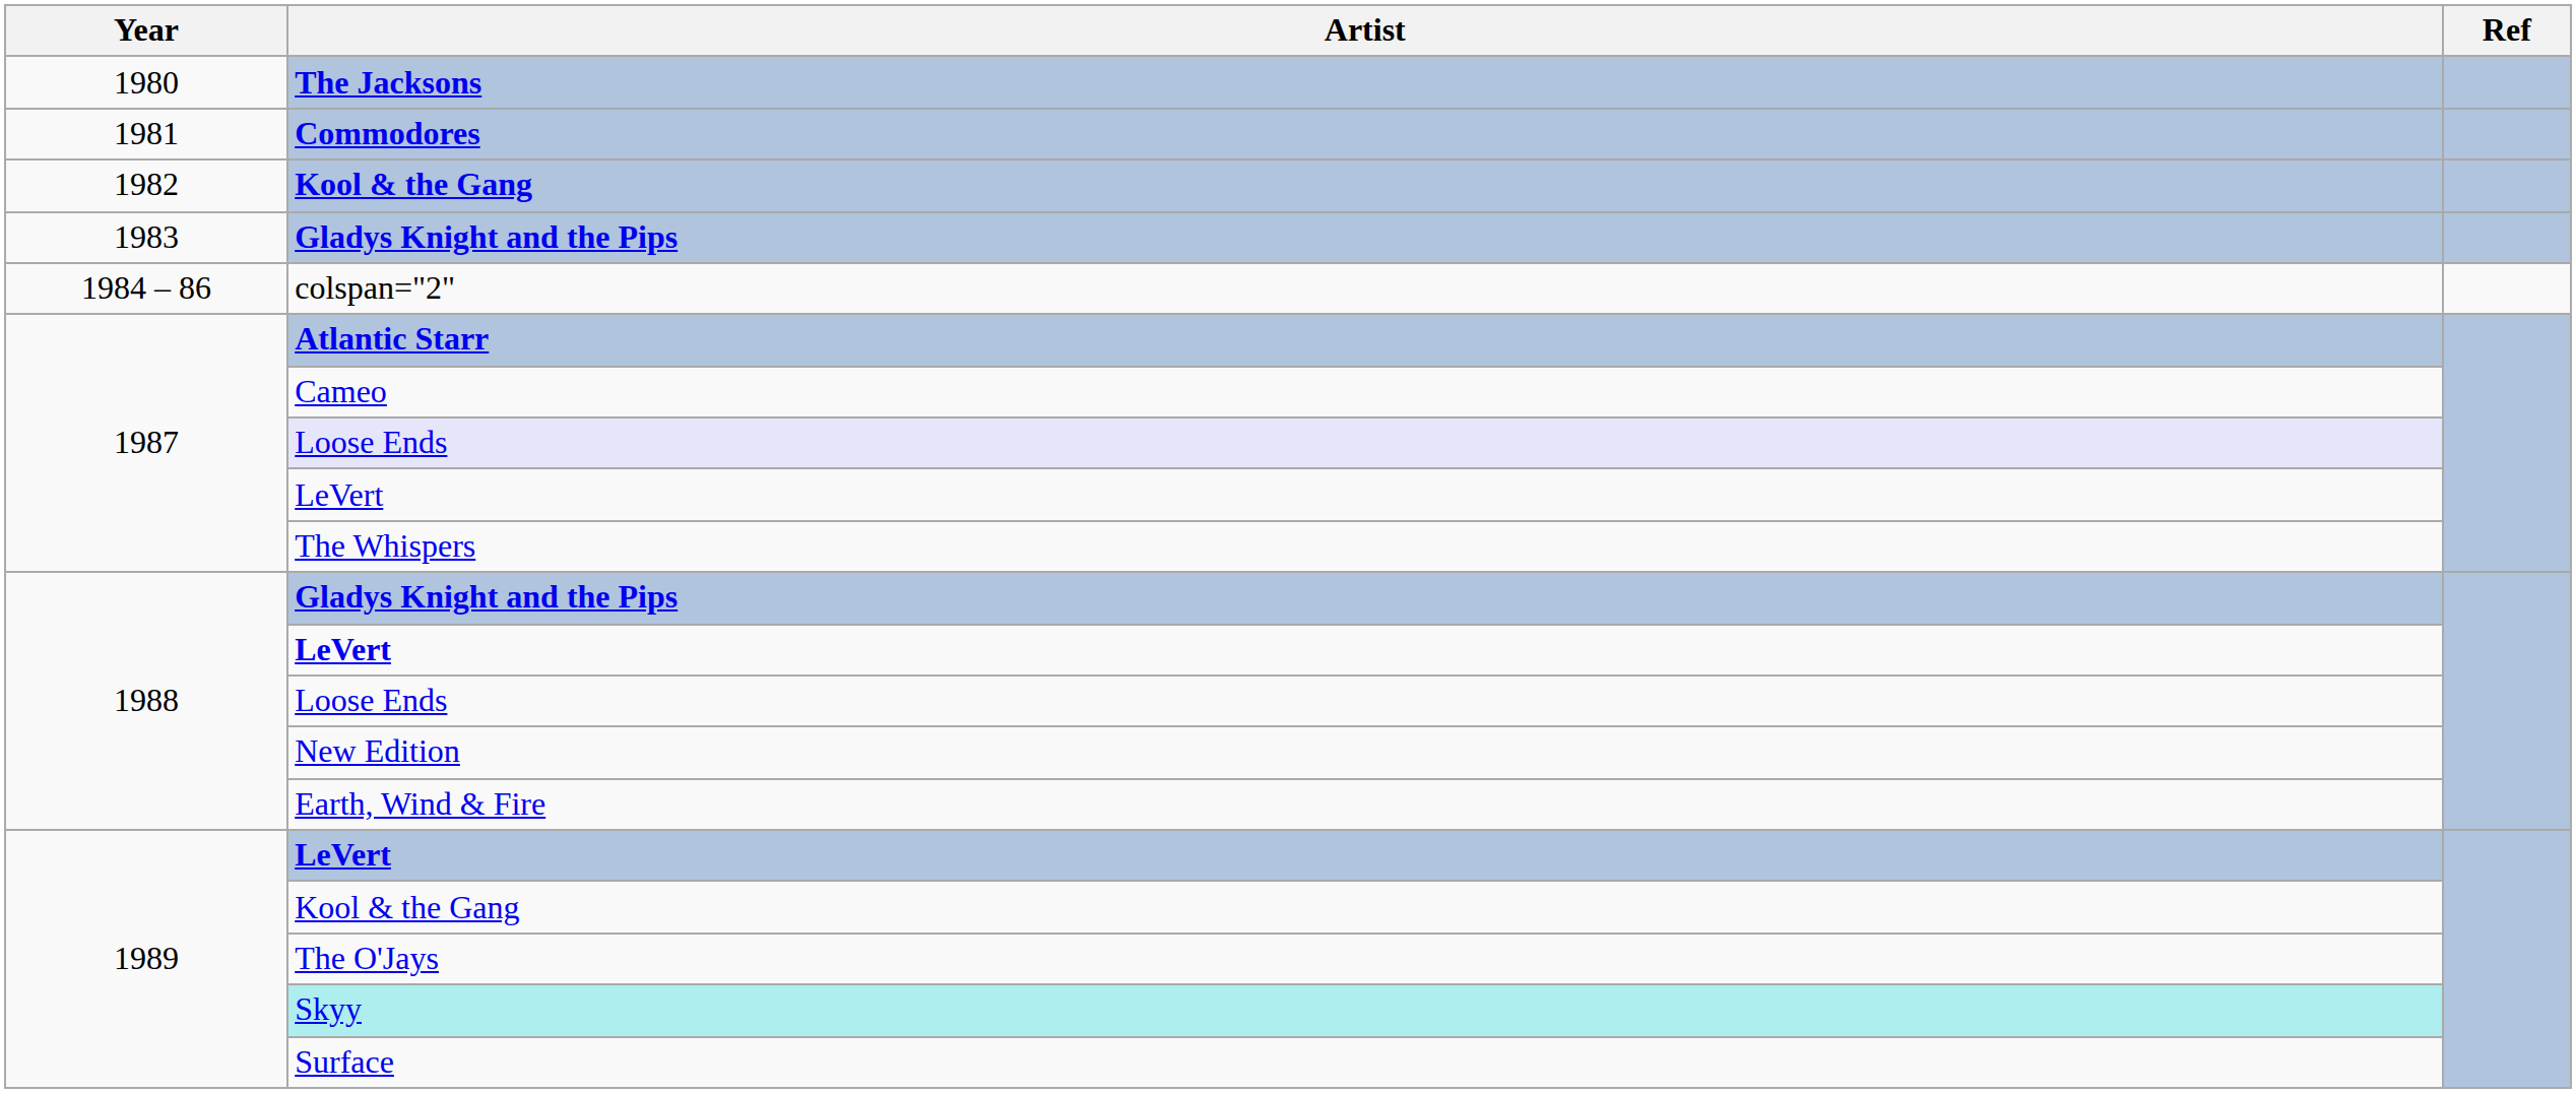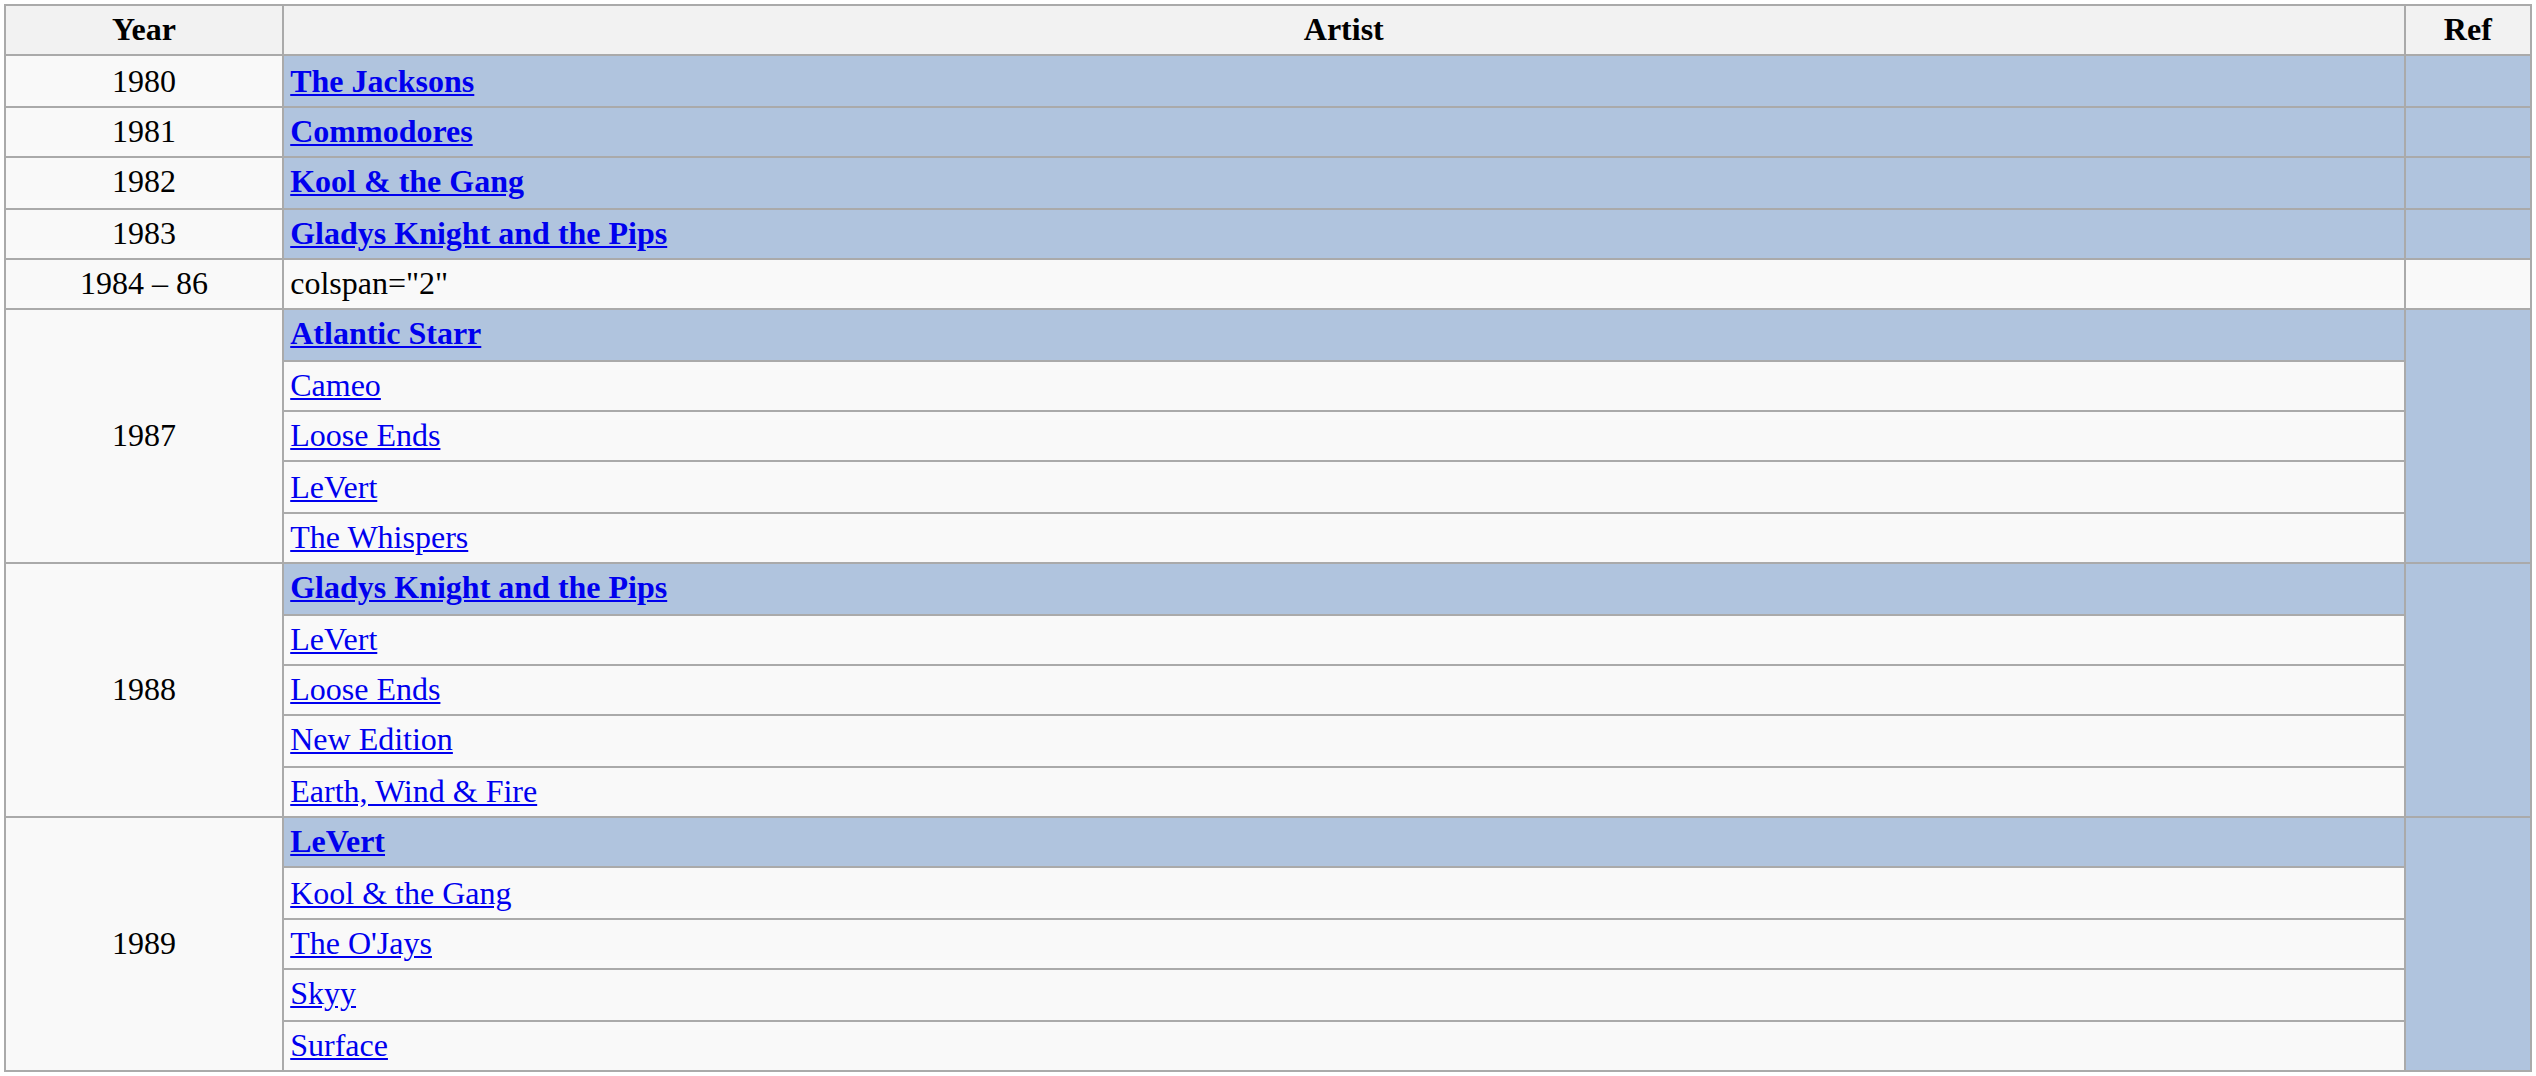1987 / Loose Ends | Artist: lavender background -> no background
1988 / LeVert | Artist: bold -> normal
Skyy | Artist: paleturquoise background -> no background
